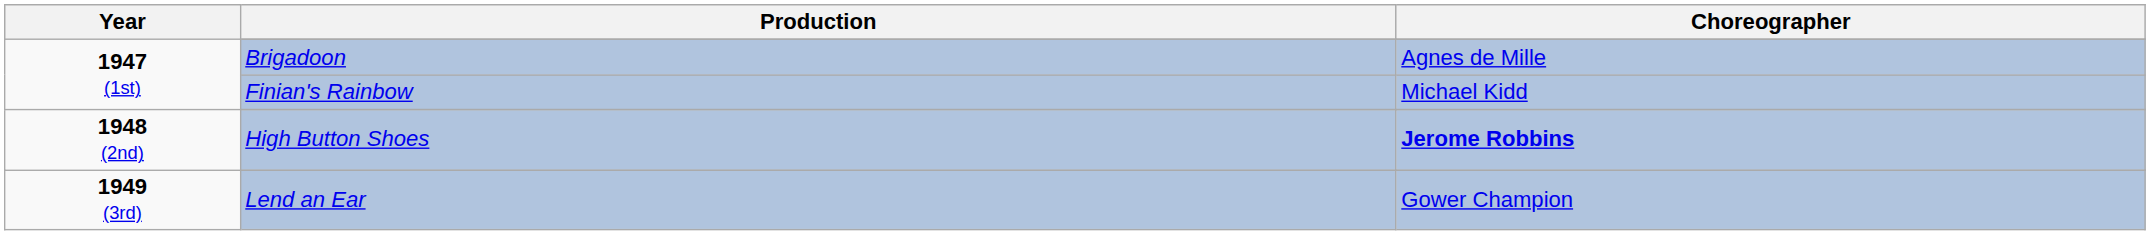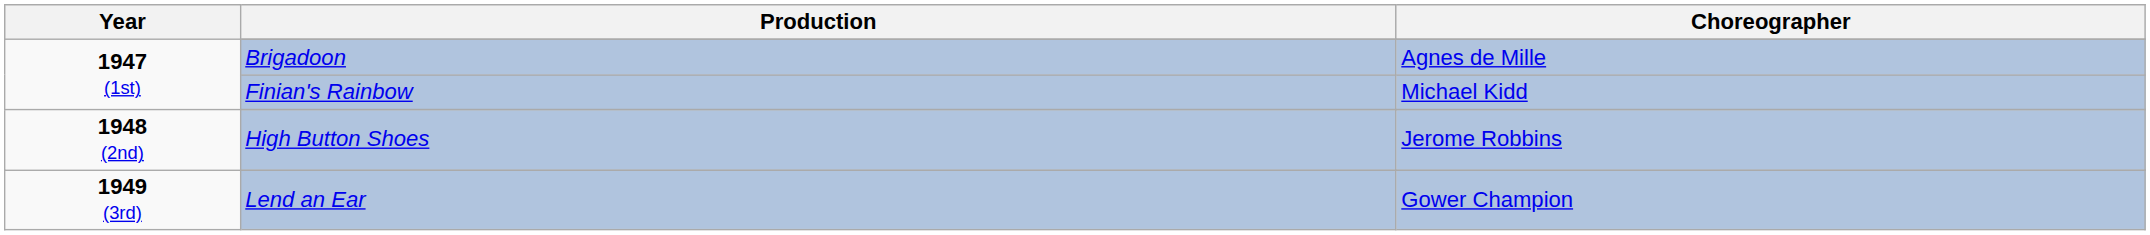High Button Shoes | Choreographer: bold -> normal
